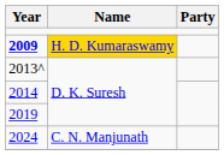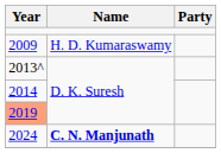2009 | Year: bold -> normal
2009 | Name: gold background -> no background
2019 | Year: no background -> lightsalmon background
2024 | Name: normal -> bold
